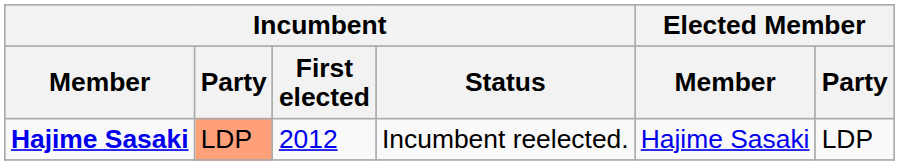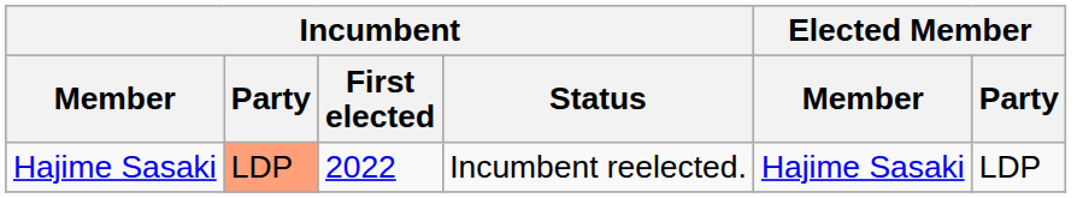row 3 | Incumbent / Member: bold -> normal
row 3 | Incumbent / First elected: 2012 -> 2022
